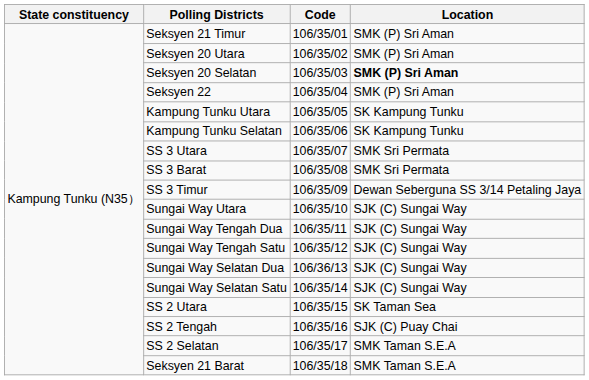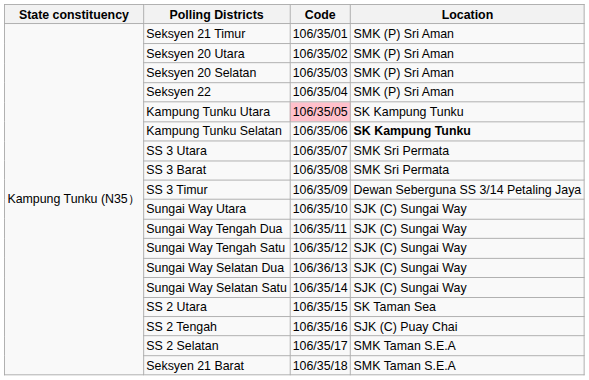Seksyen 20 Selatan | Location: bold -> normal
Kampung Tunku Utara | Code: no background -> pink background
Kampung Tunku Selatan | Location: normal -> bold
